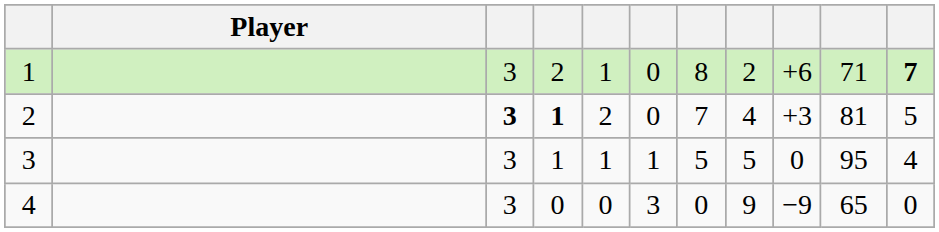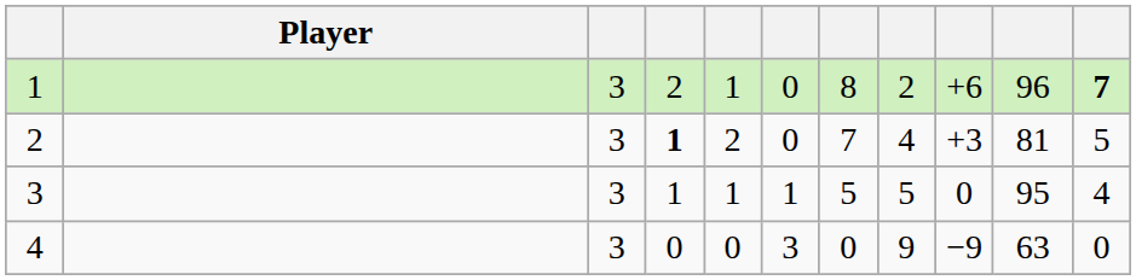row 2 | column 10: 71 -> 96
row 3 | column 3: bold -> normal
row 5 | column 10: 65 -> 63
